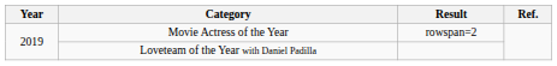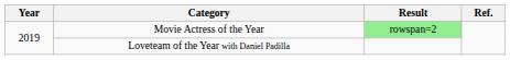Movie Actress of the Year | Result: no background -> lightgreen background
